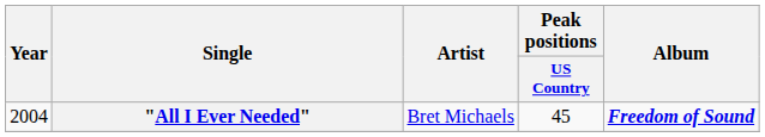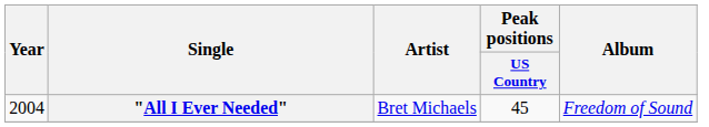row 3 | Album: bold -> normal
